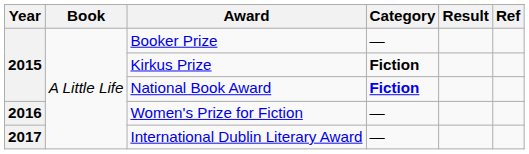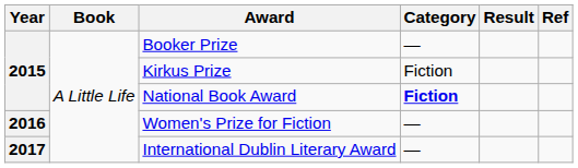Kirkus Prize | Category: bold -> normal
